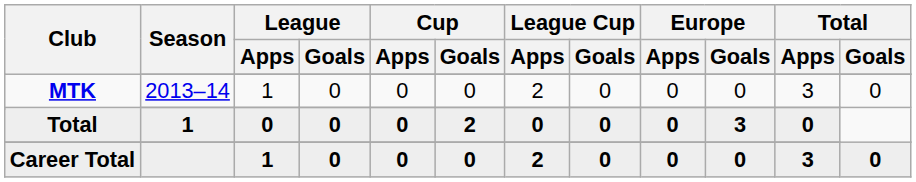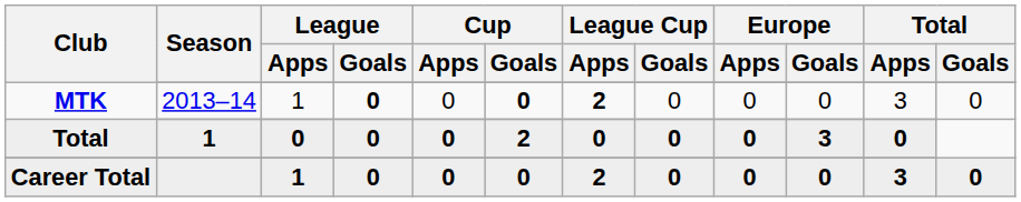MTK / 2013–14 | League / Goals: normal -> bold
MTK / 2013–14 | Cup / Goals: normal -> bold
MTK / 2013–14 | League Cup / Apps: normal -> bold
